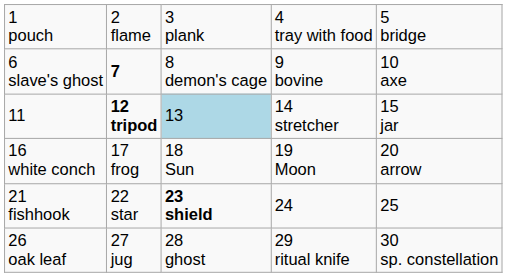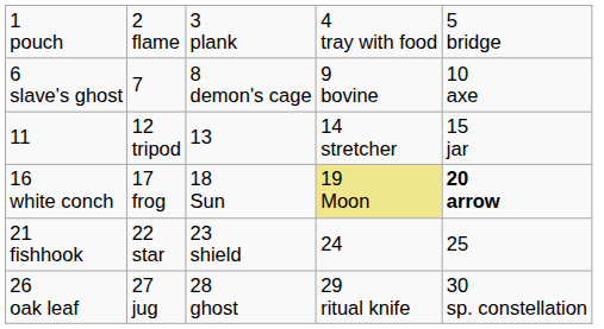6 slave's ghost | column 2: bold -> normal
11 | column 2: bold -> normal
11 | column 3: lightblue background -> no background
16 white conch | column 4: no background -> khaki background
16 white conch | column 5: normal -> bold
21 fishhook | column 3: bold -> normal
